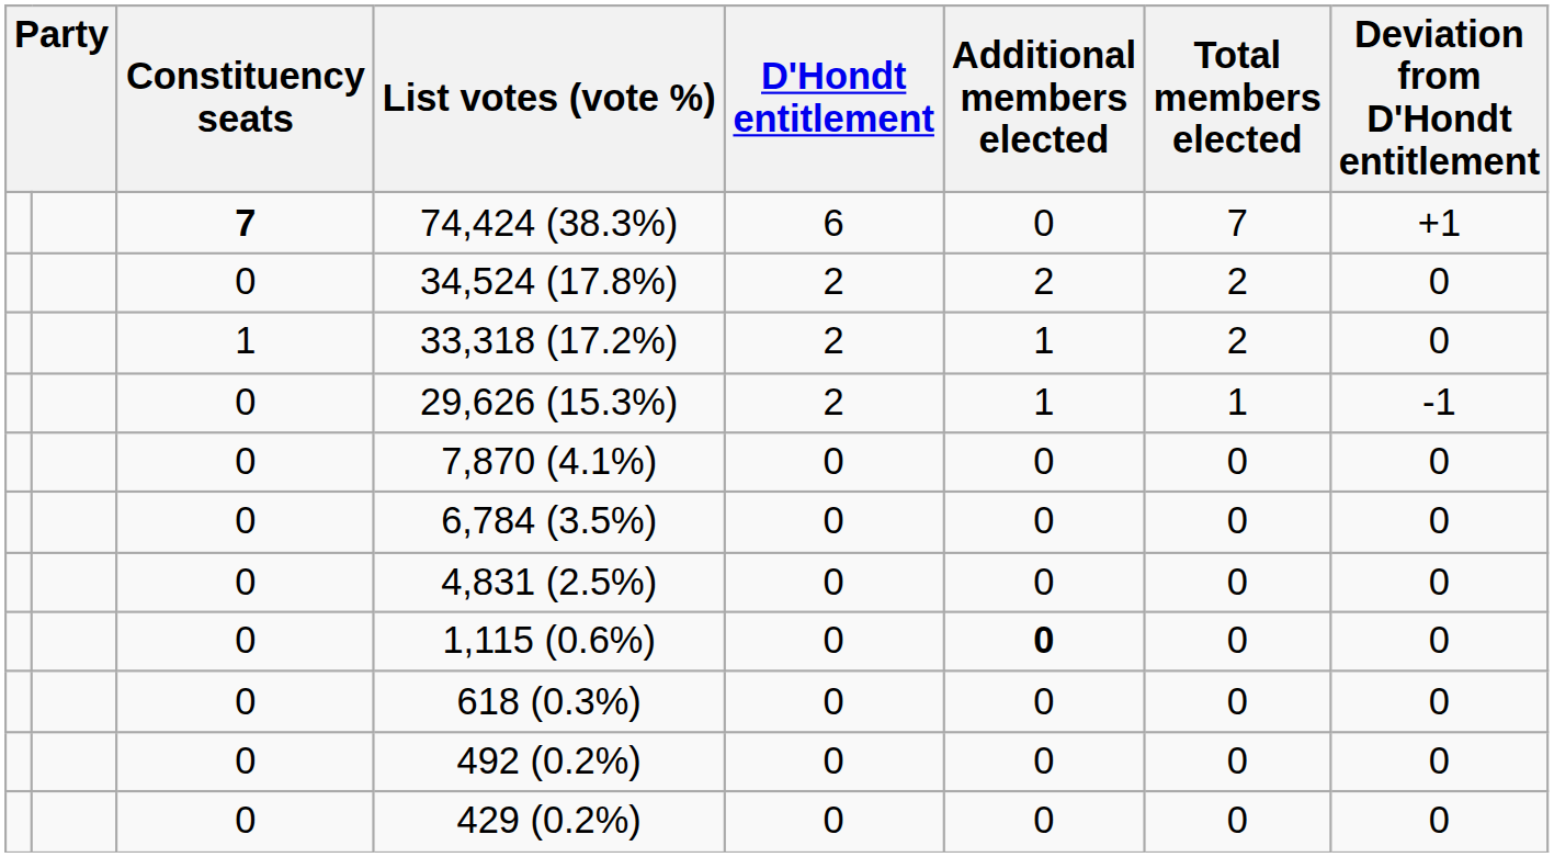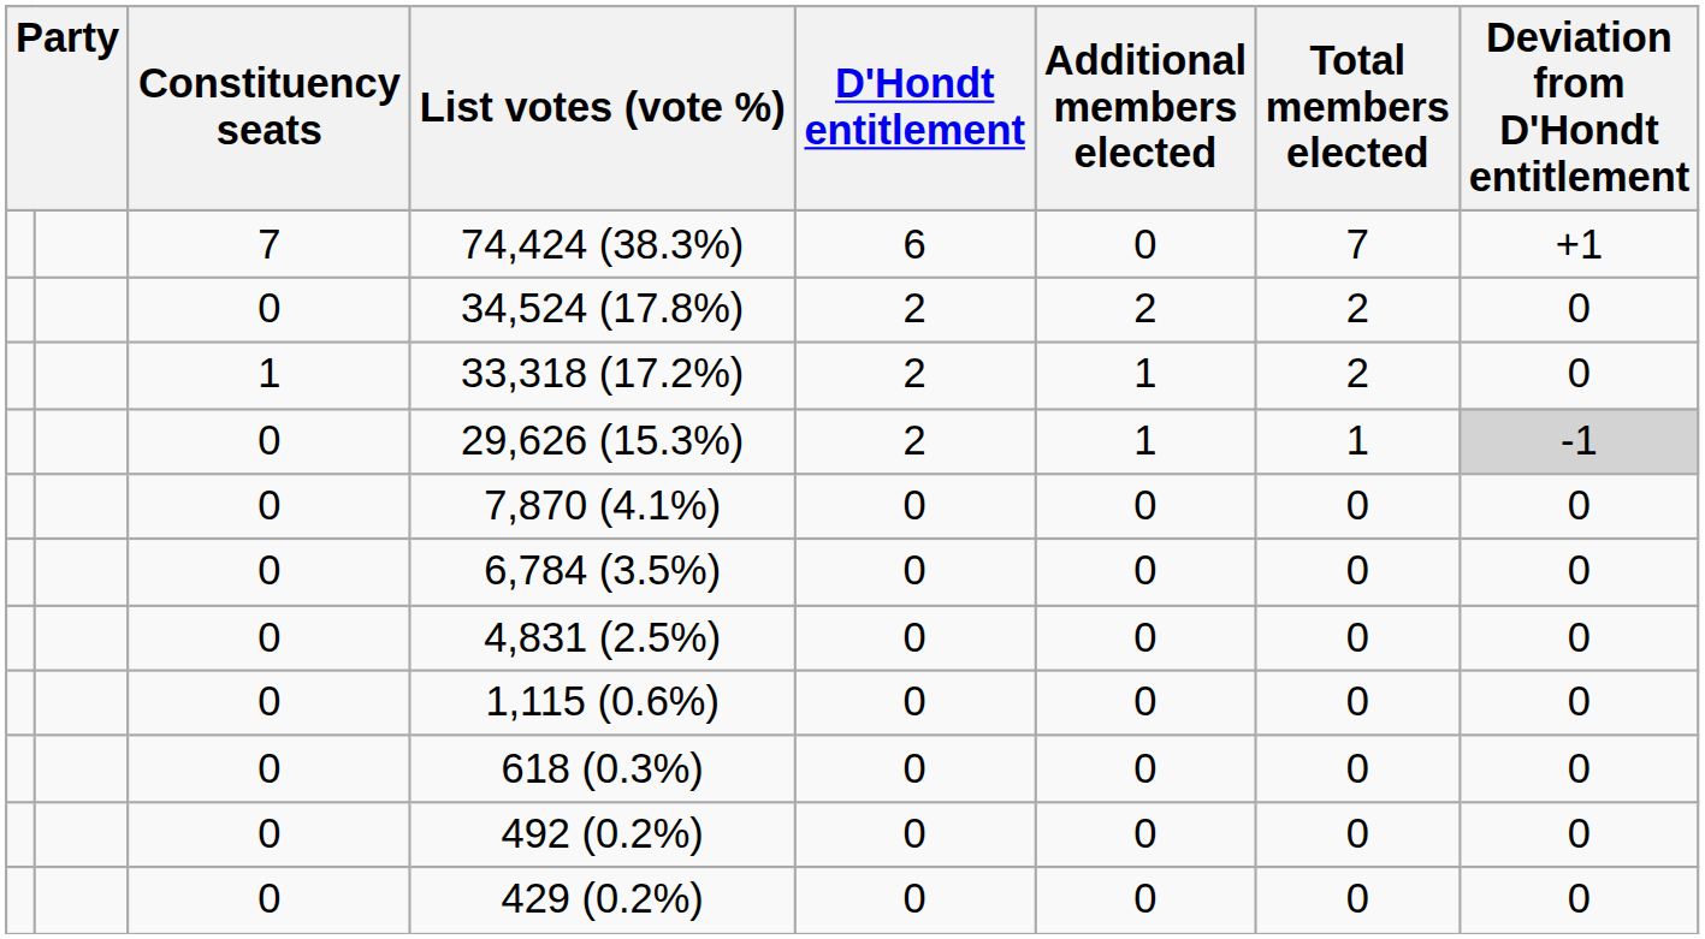74,424 (38.3%) | Constituency seats: bold -> normal
29,626 (15.3%) | Deviation from D'Hondt entitlement: no background -> lightgrey background
1,115 (0.6%) | Additional members elected: bold -> normal
